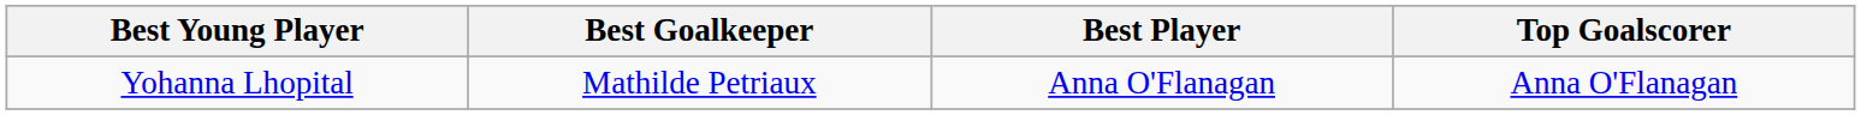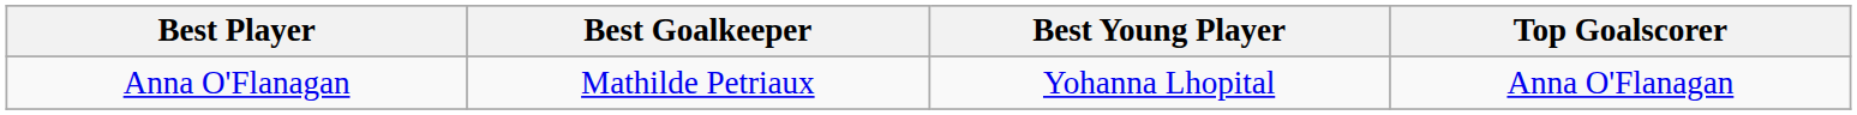columns swapped: Best Player <-> Best Young Player
